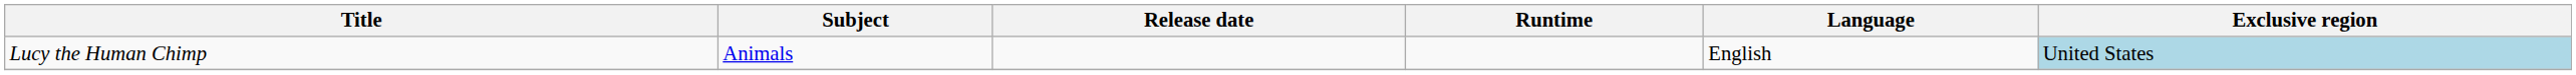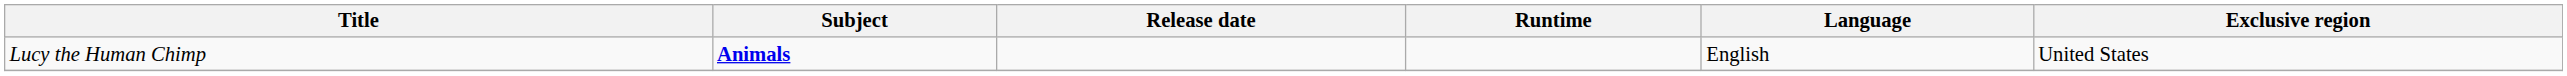Lucy the Human Chimp | Subject: normal -> bold
Lucy the Human Chimp | Exclusive region: lightblue background -> no background
